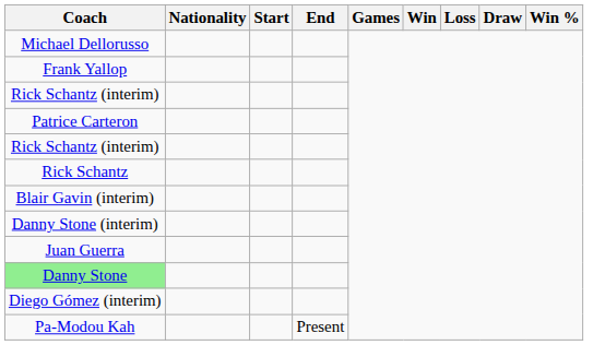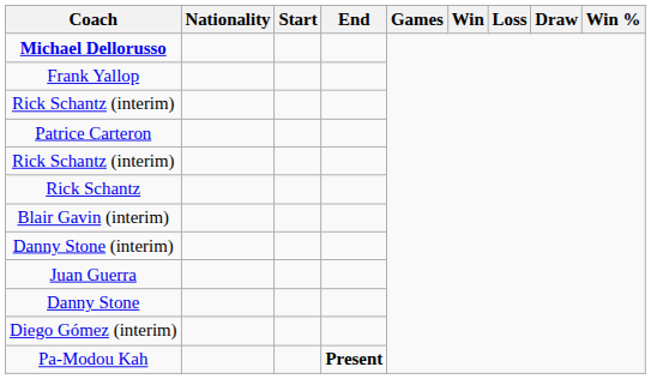Michael Dellorusso | Coach: normal -> bold
Danny Stone | Coach: lightgreen background -> no background
Pa-Modou Kah | End: normal -> bold
